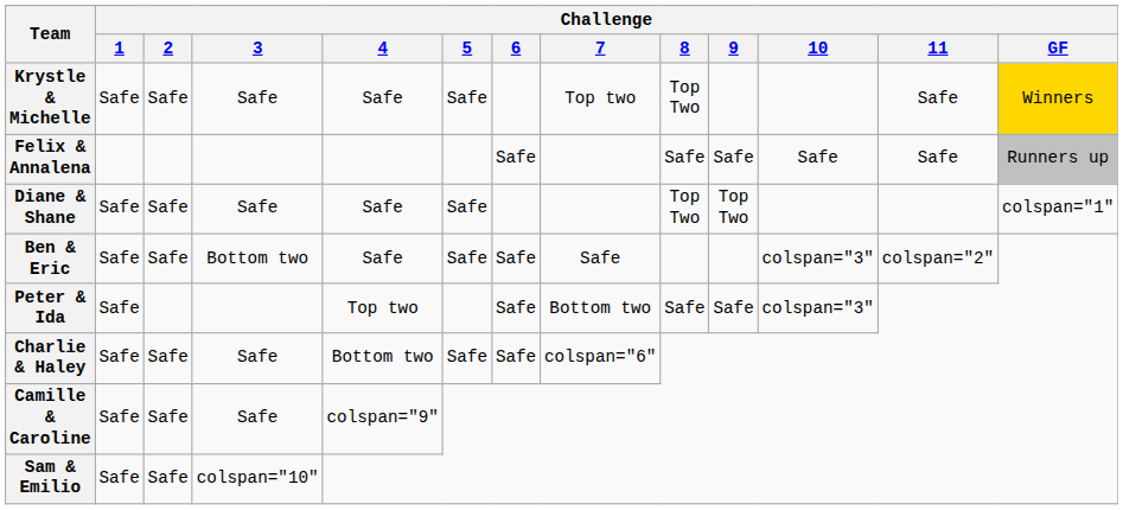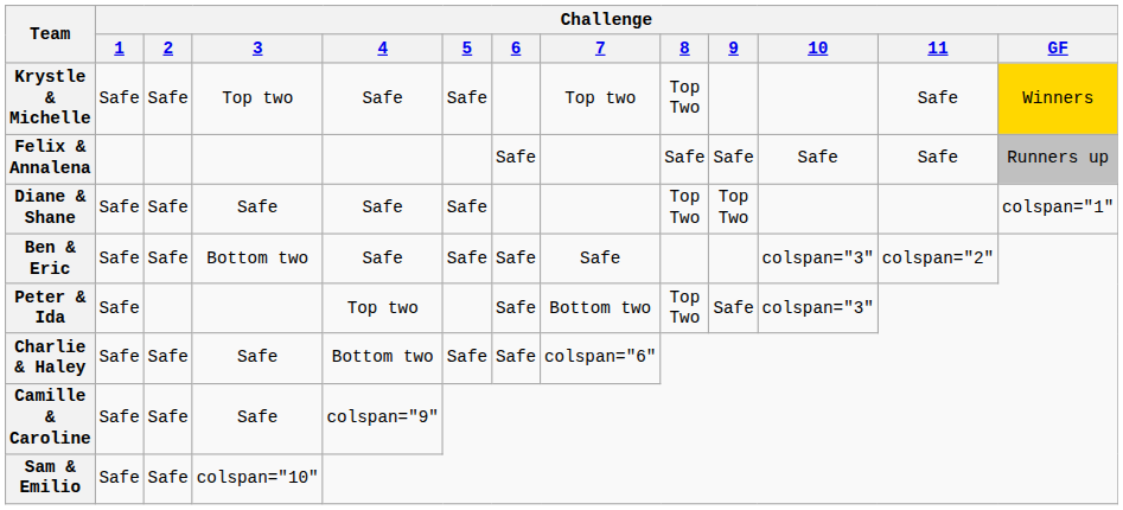Krystle & Michelle | Challenge / 3: Safe -> Top two
Peter & Ida | Challenge / 8: Safe -> Top Two
